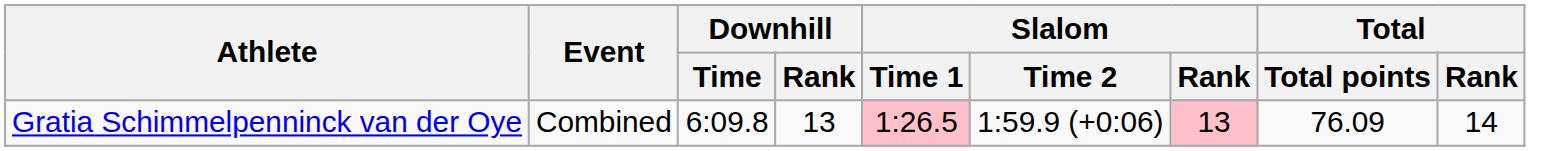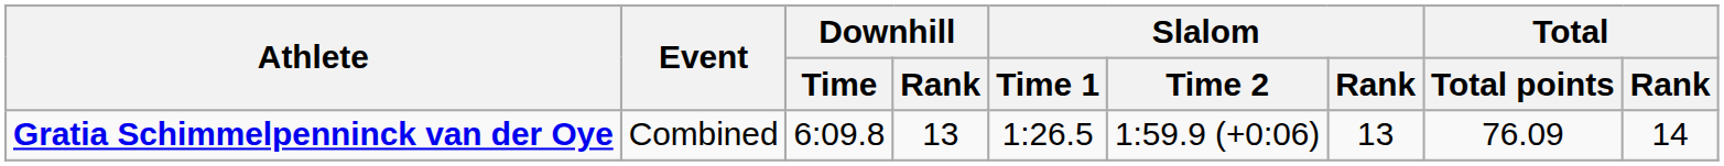row 3 | Athlete: normal -> bold
row 3 | Slalom / Time 1: pink background -> no background
row 3 | Slalom / Rank: pink background -> no background
